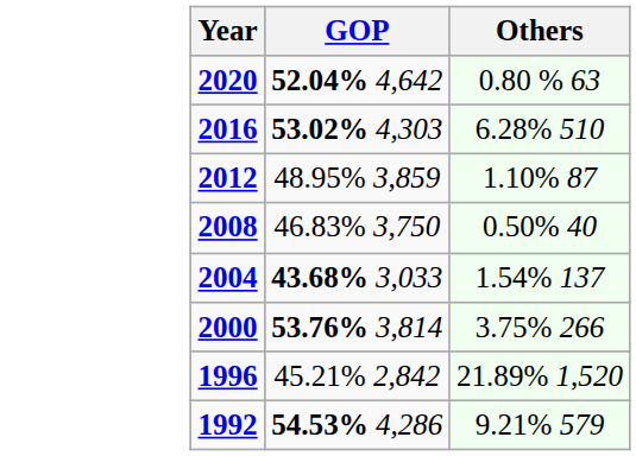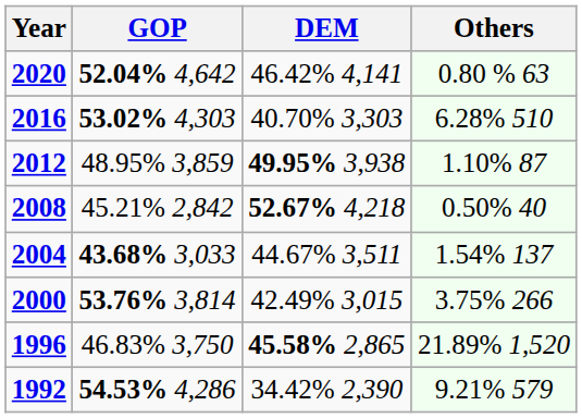+ column: DEM | 46.42% 4,141 | 40.70% 3,303 | 49.95% 3,938 | 52.67% 4,218 | 44.67% 3,511 | 42.49% 3,015 | 45.58% 2,865 | 34.42% 2,390
2008 | GOP: 46.83% 3,750 -> 45.21% 2,842
1996 | GOP: 45.21% 2,842 -> 46.83% 3,750
